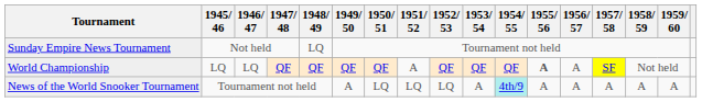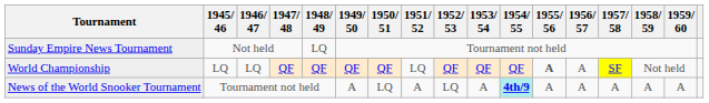World Championship | 1951/ 52: A -> LQ
News of the World Snooker Tournament | 1951/ 52: LQ -> A
News of the World Snooker Tournament | 1954/ 55: normal -> bold
